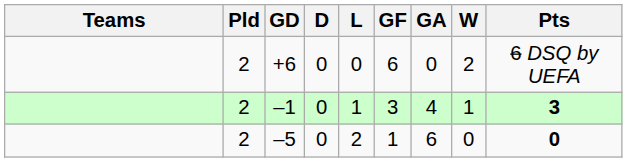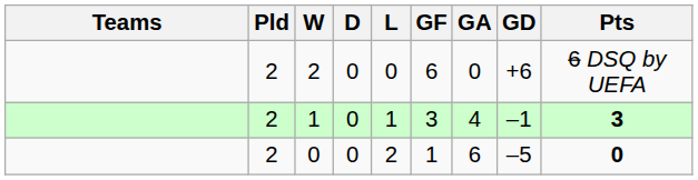columns swapped: W <-> GD
